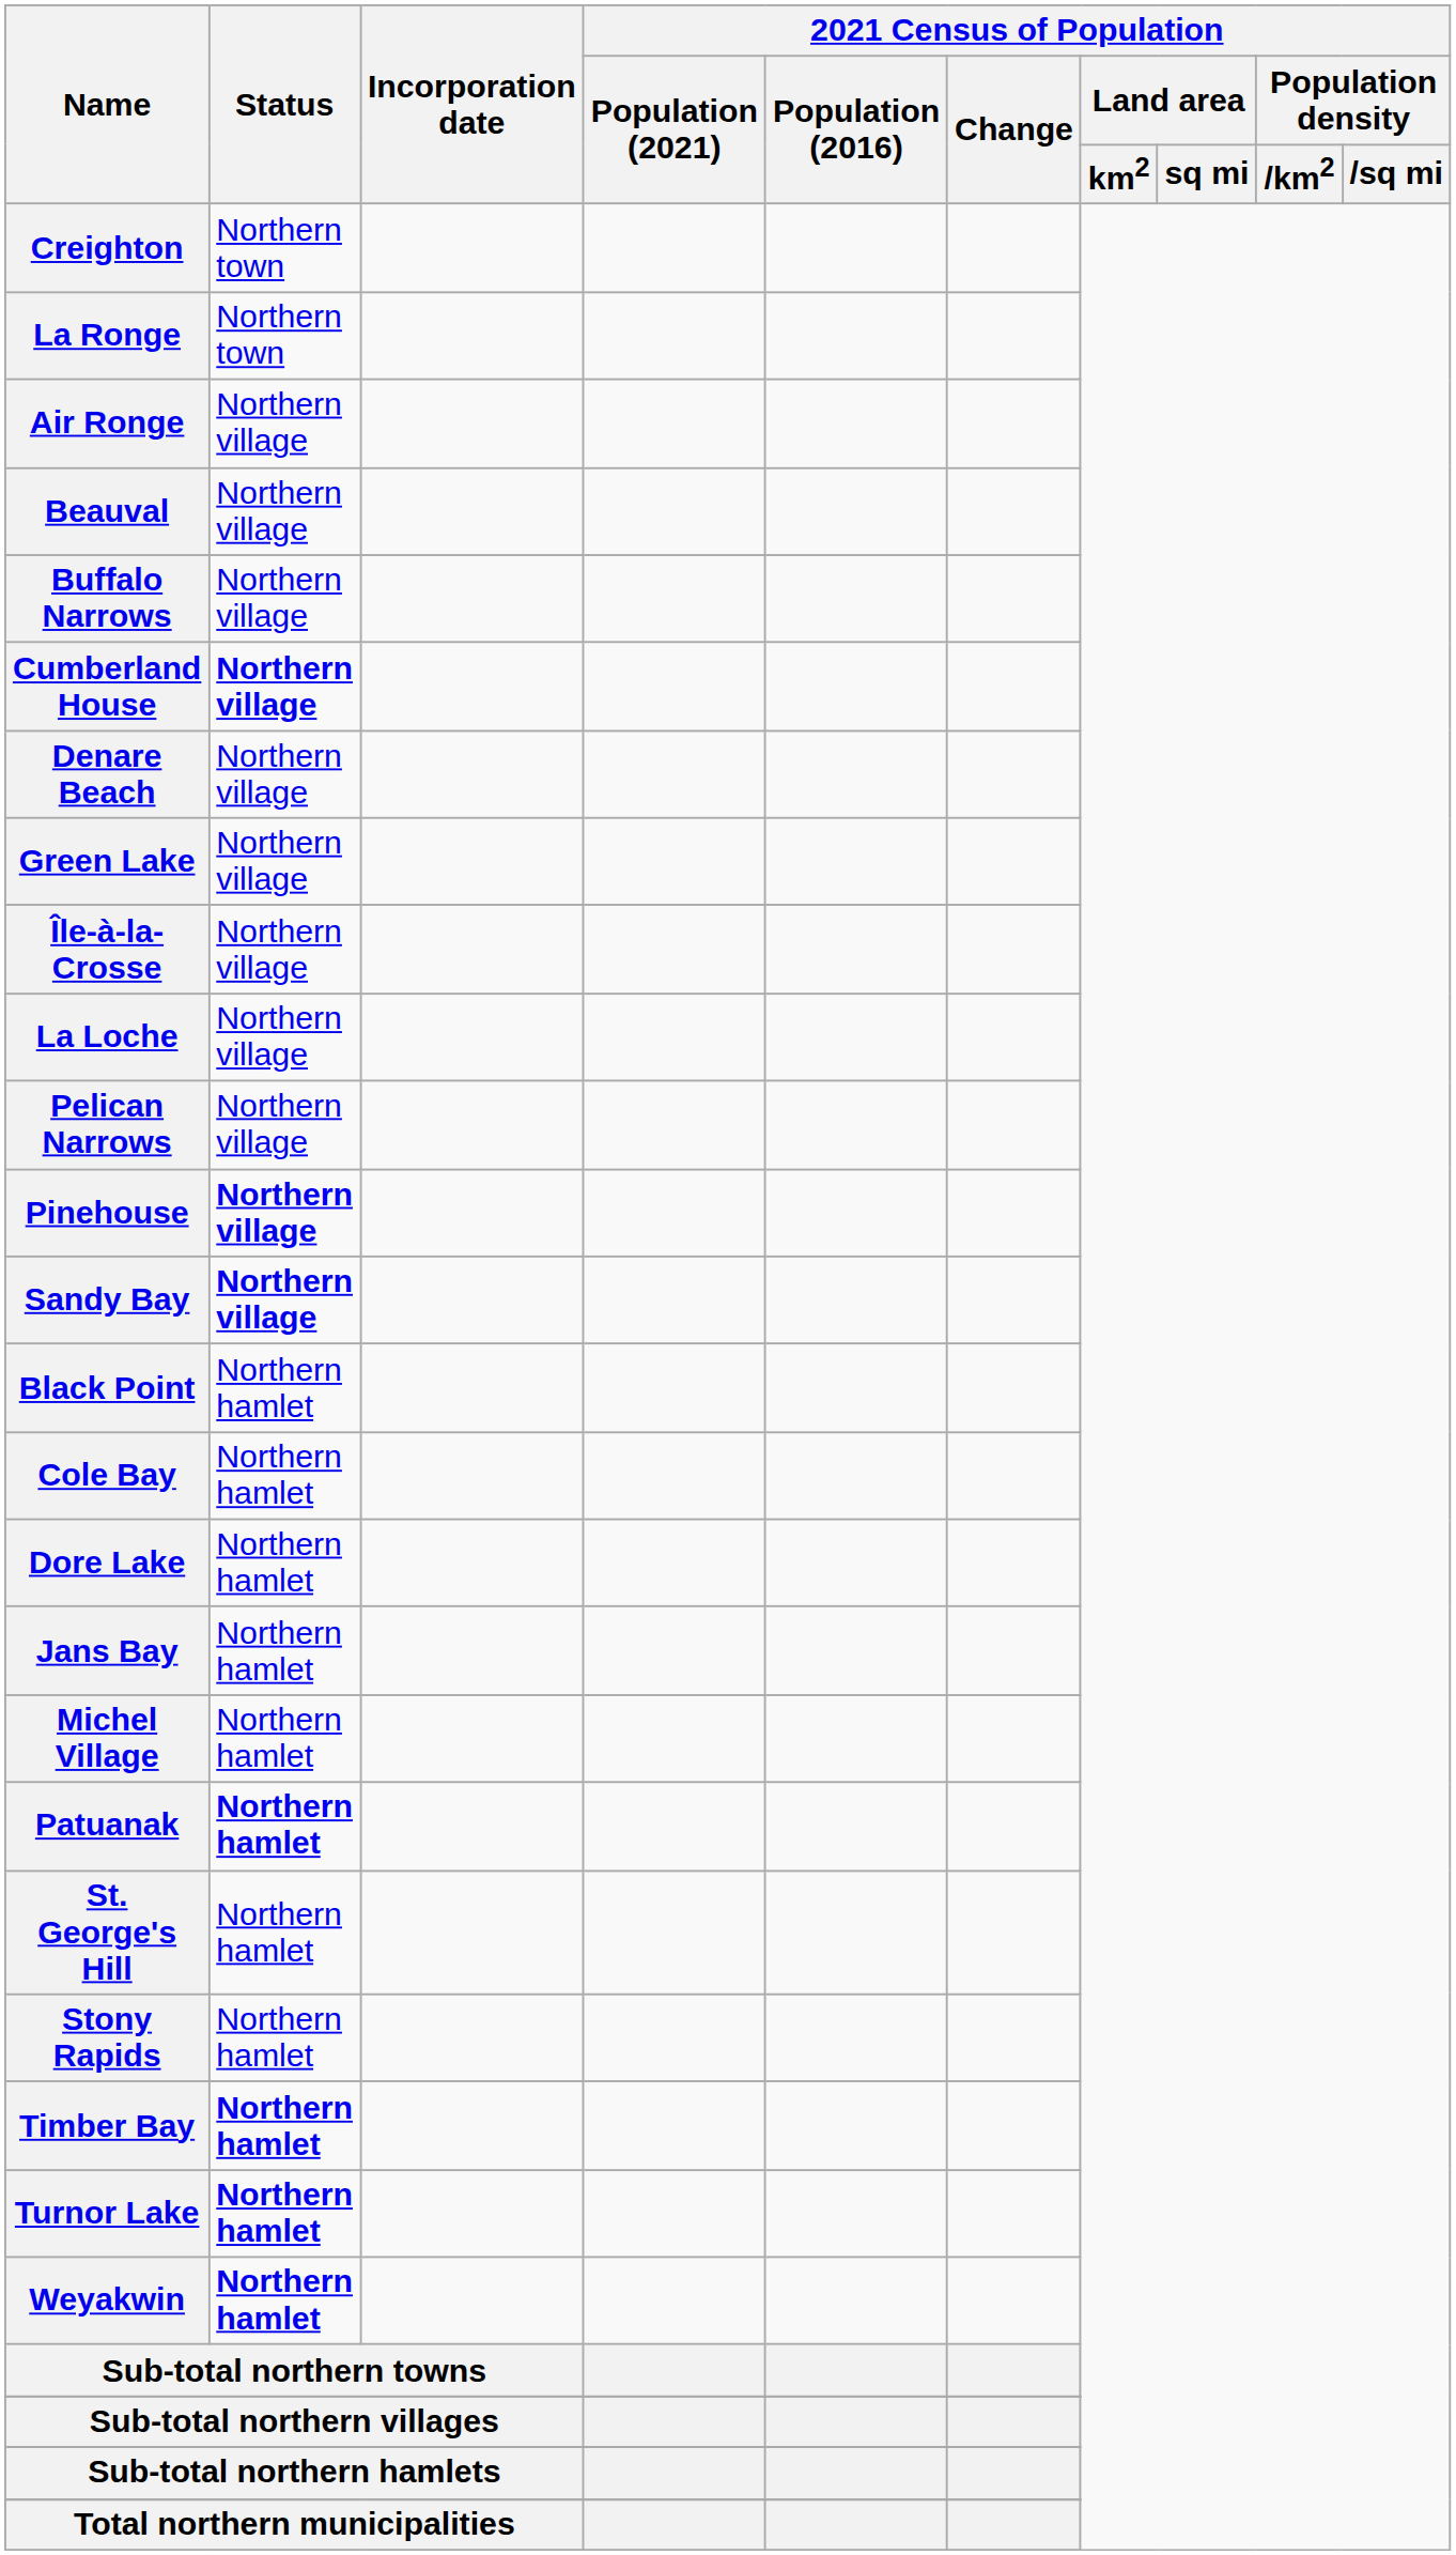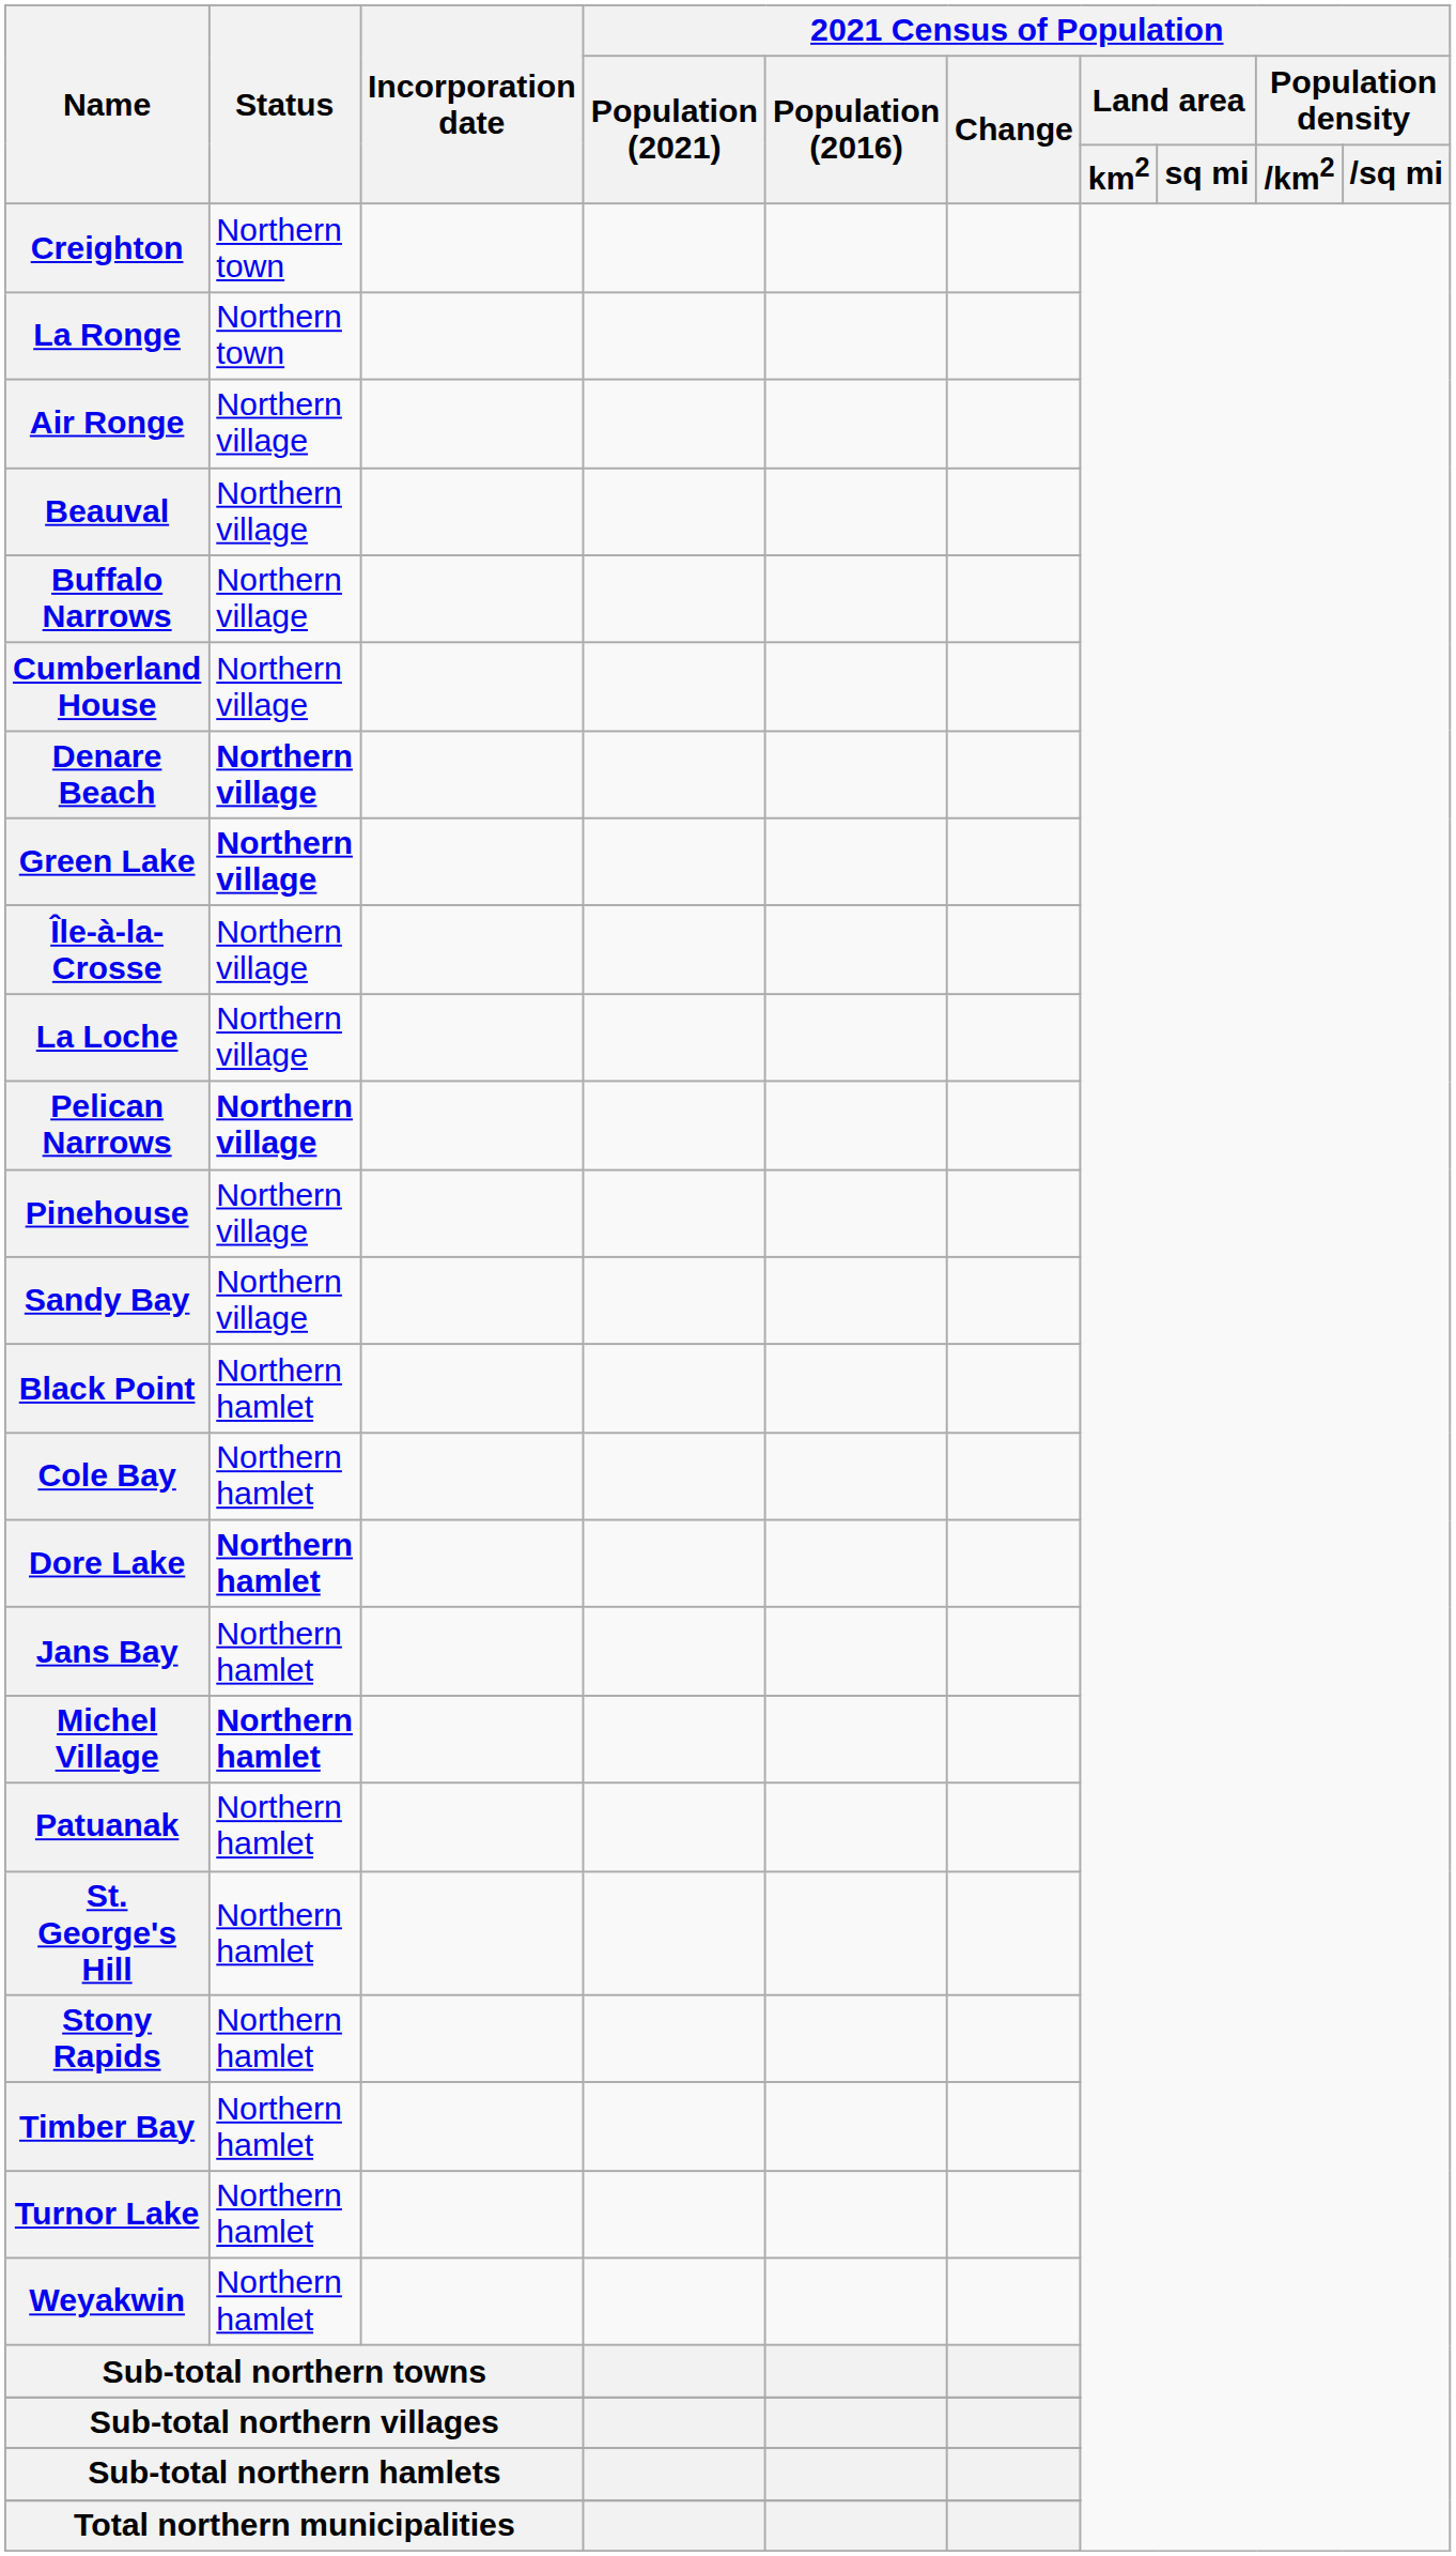Cumberland House | Status: bold -> normal
Denare Beach | Status: normal -> bold
Green Lake | Status: normal -> bold
Pelican Narrows | Status: normal -> bold
Pinehouse | Status: bold -> normal
Sandy Bay | Status: bold -> normal
Dore Lake | Status: normal -> bold
Michel Village | Status: normal -> bold
Patuanak | Status: bold -> normal
Timber Bay | Status: bold -> normal
Turnor Lake | Status: bold -> normal
Weyakwin | Status: bold -> normal
